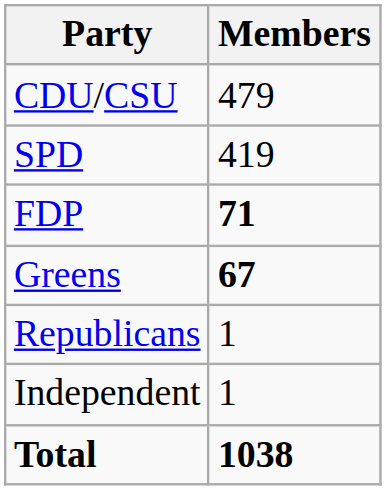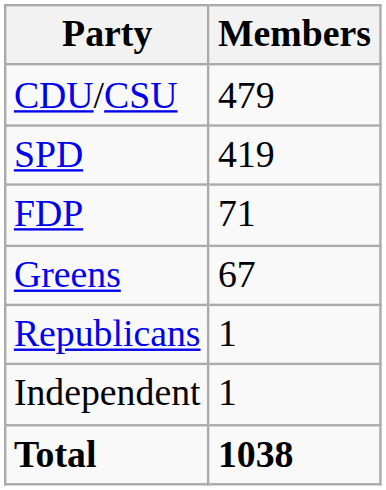FDP | Members: bold -> normal
Greens | Members: bold -> normal
